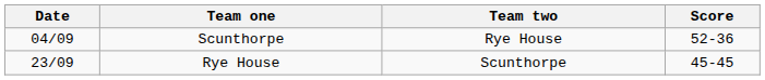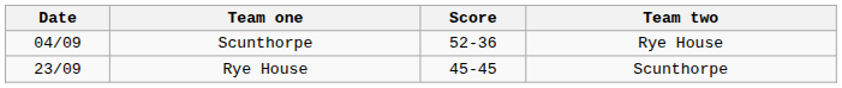columns swapped: Score <-> Team two
